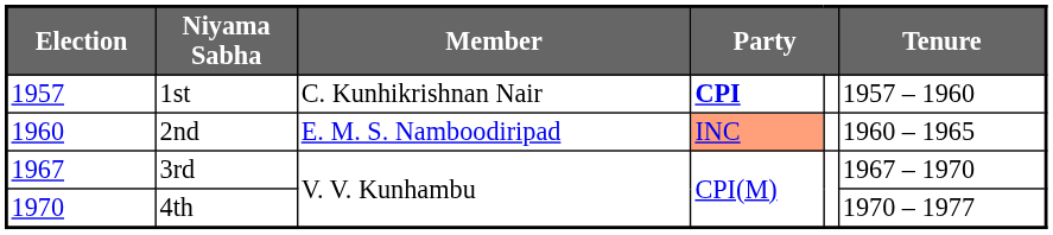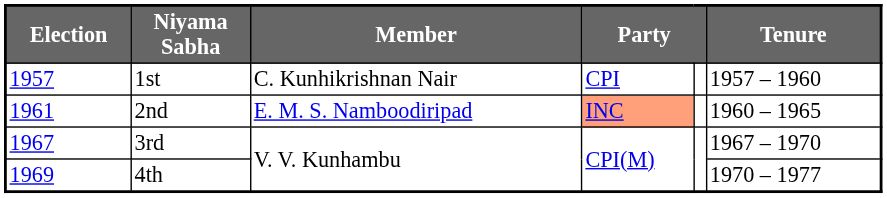1st | column 4: bold -> normal
2nd | Election: 1960 -> 1961
4th | Election: 1970 -> 1969
